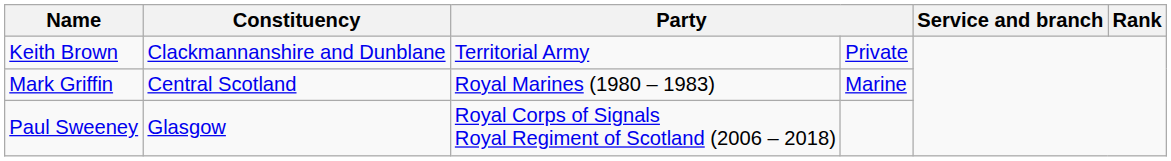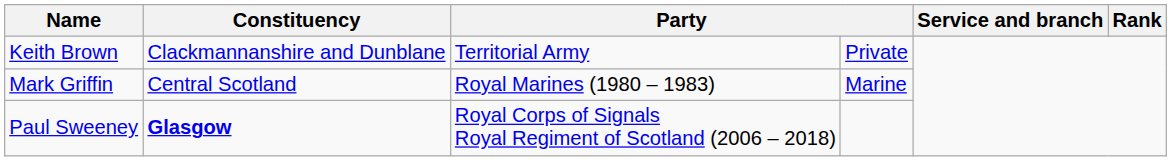Paul Sweeney | Constituency: normal -> bold
